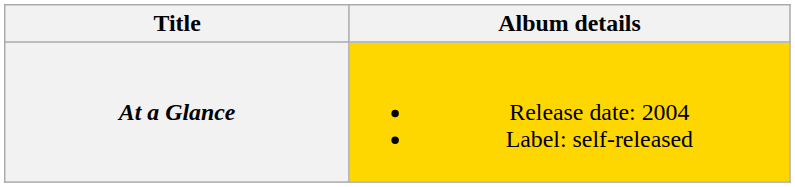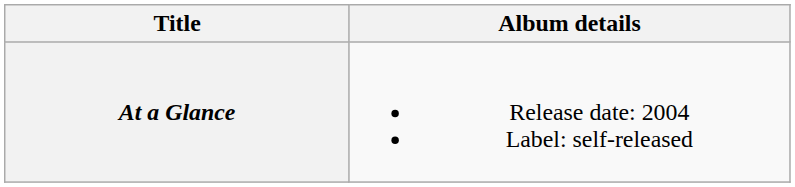At a Glance | Album details: gold background -> no background
